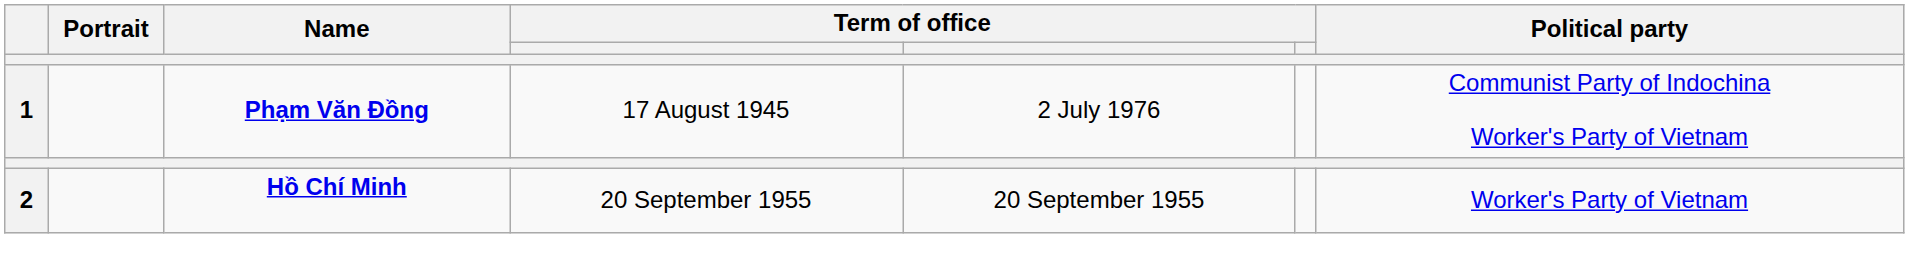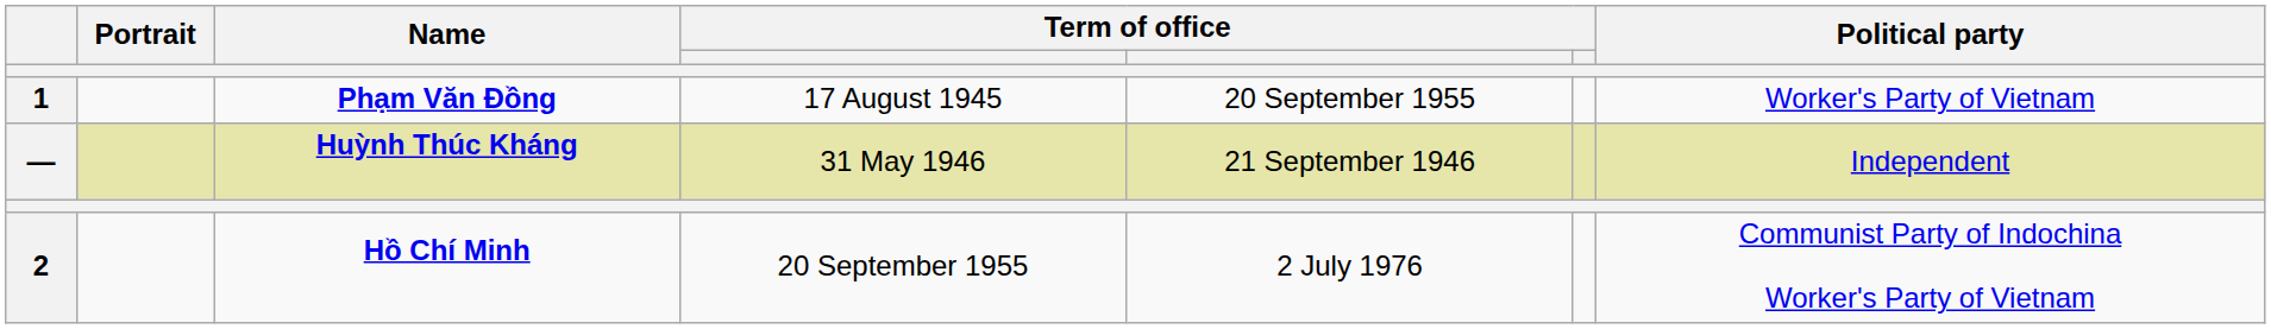1 | column 5: 2 July 1976 -> 20 September 1955
1 | Political party: Communist Party of Indochina Worker's Party of Vietnam -> Worker's Party of Vietnam
+ row: — | Huỳnh Thúc Kháng | 31 May 1946 | 21 September 1946 | Independent
2 | column 5: 20 September 1955 -> 2 July 1976
2 | Political party: Worker's Party of Vietnam -> Communist Party of Indochina Worker's Party of Vietnam
